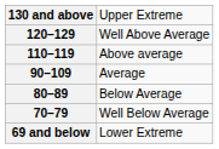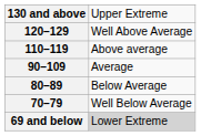69 and below | column 2: no background -> lightgrey background
